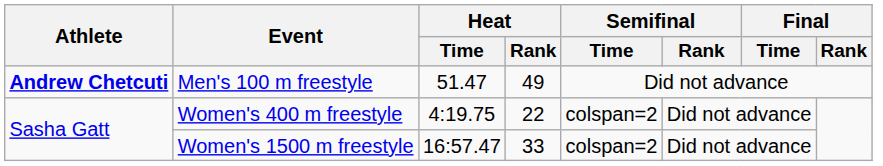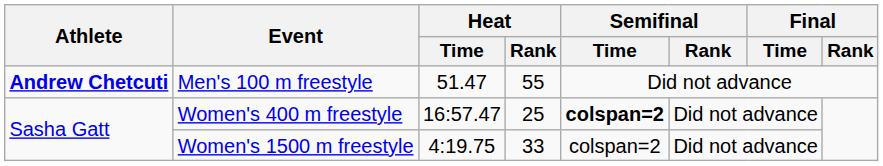Men's 100 m freestyle | Heat / Rank: 49 -> 55
Women's 400 m freestyle | Heat / Time: 4:19.75 -> 16:57.47
Women's 400 m freestyle | Heat / Rank: 22 -> 25
Women's 400 m freestyle | Semifinal / Time: normal -> bold
Women's 1500 m freestyle | Heat / Time: 16:57.47 -> 4:19.75
